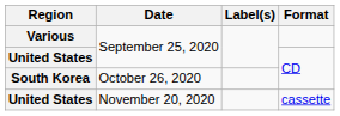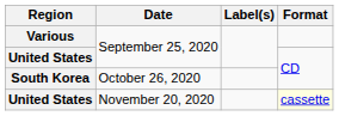United States / November 20, 2020 | Format: no background -> lightyellow background
